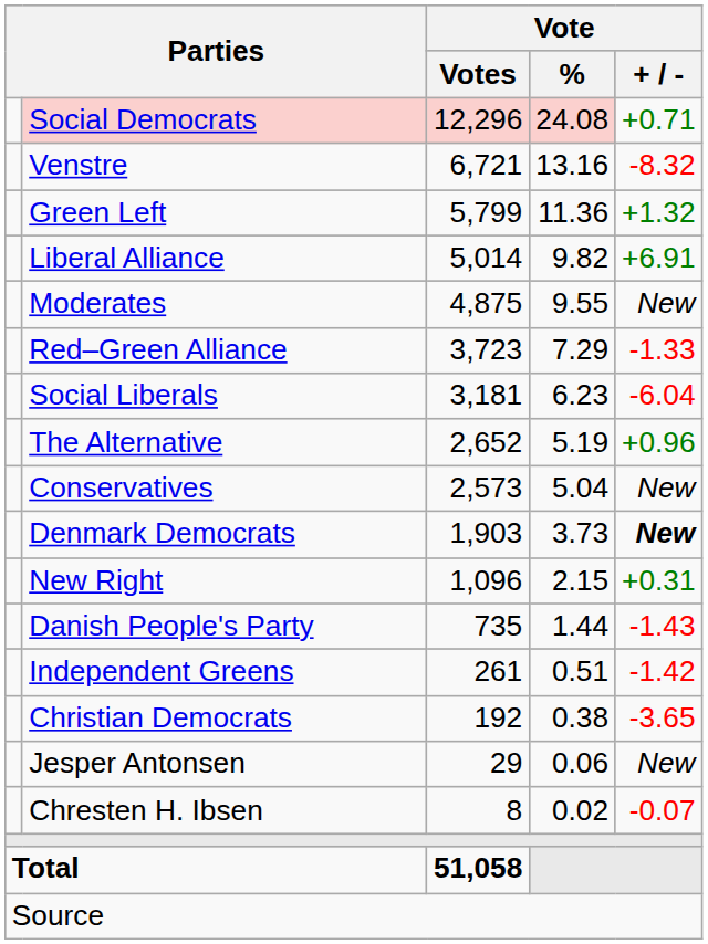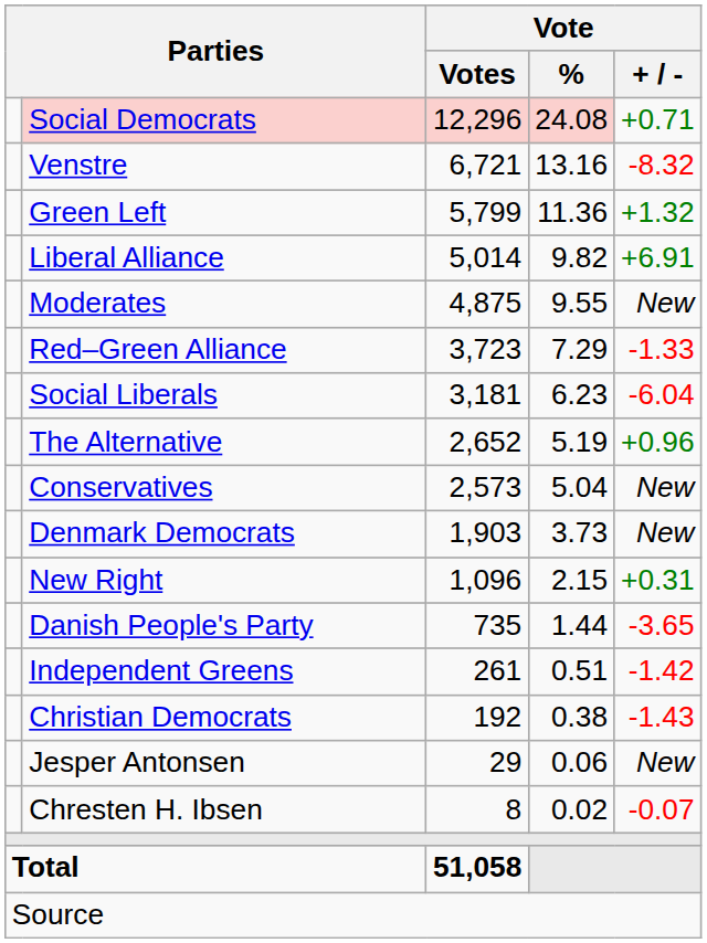Denmark Democrats | Vote / + / -: bold -> normal
Danish People's Party | Vote / + / -: -1.43 -> -3.65
Christian Democrats | Vote / + / -: -3.65 -> -1.43
